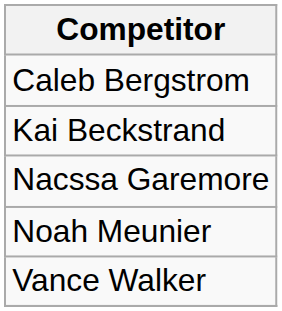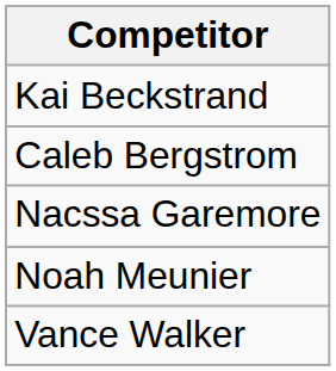row 2 | column 1: Caleb Bergstrom -> Kai Beckstrand
row 3 | column 1: Kai Beckstrand -> Caleb Bergstrom
